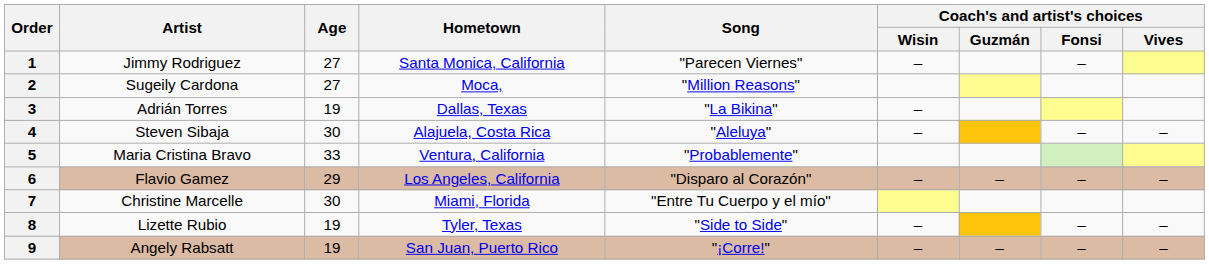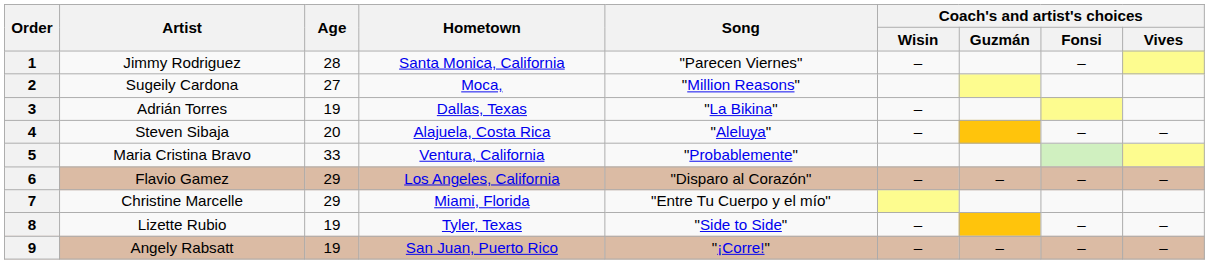1 | Age: 27 -> 28
4 | Age: 30 -> 20
7 | Age: 30 -> 29
